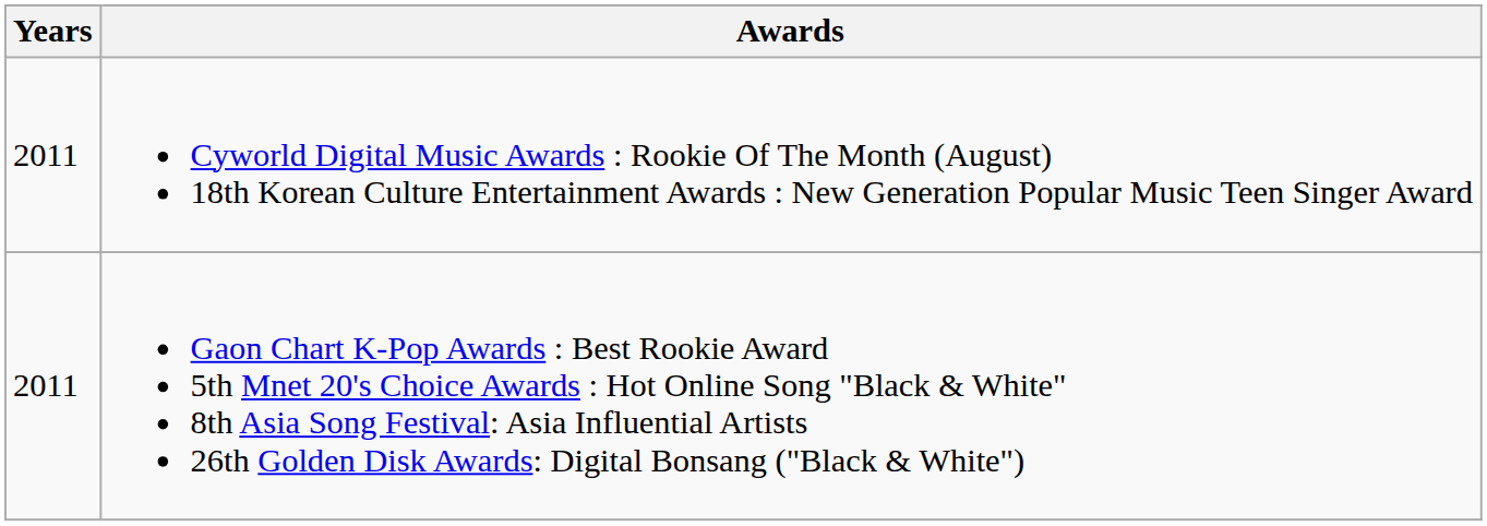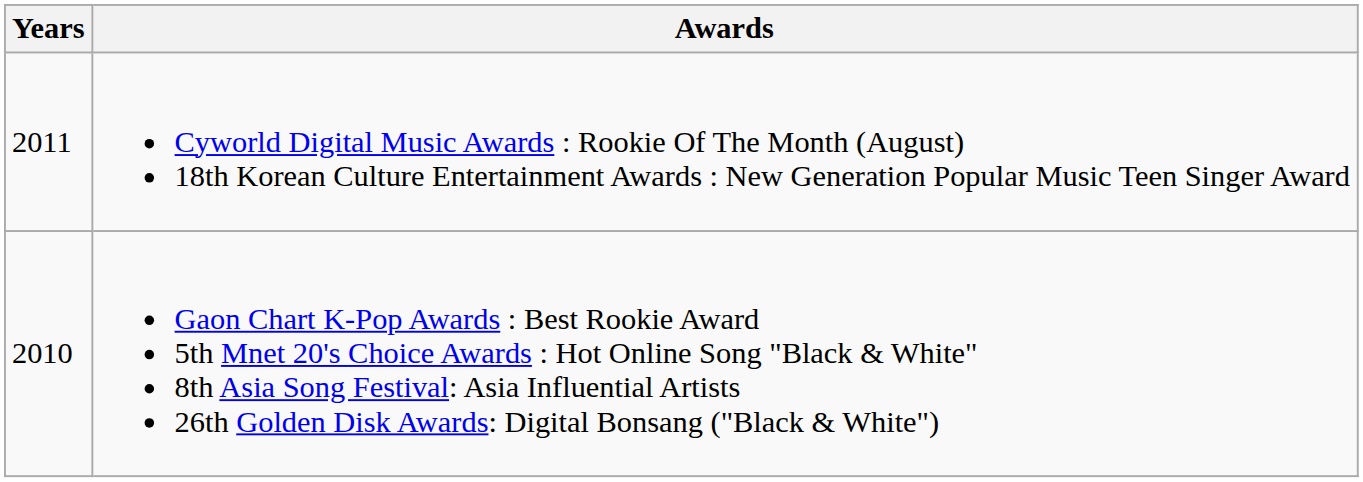row 3 | Years: 2011 -> 2010
